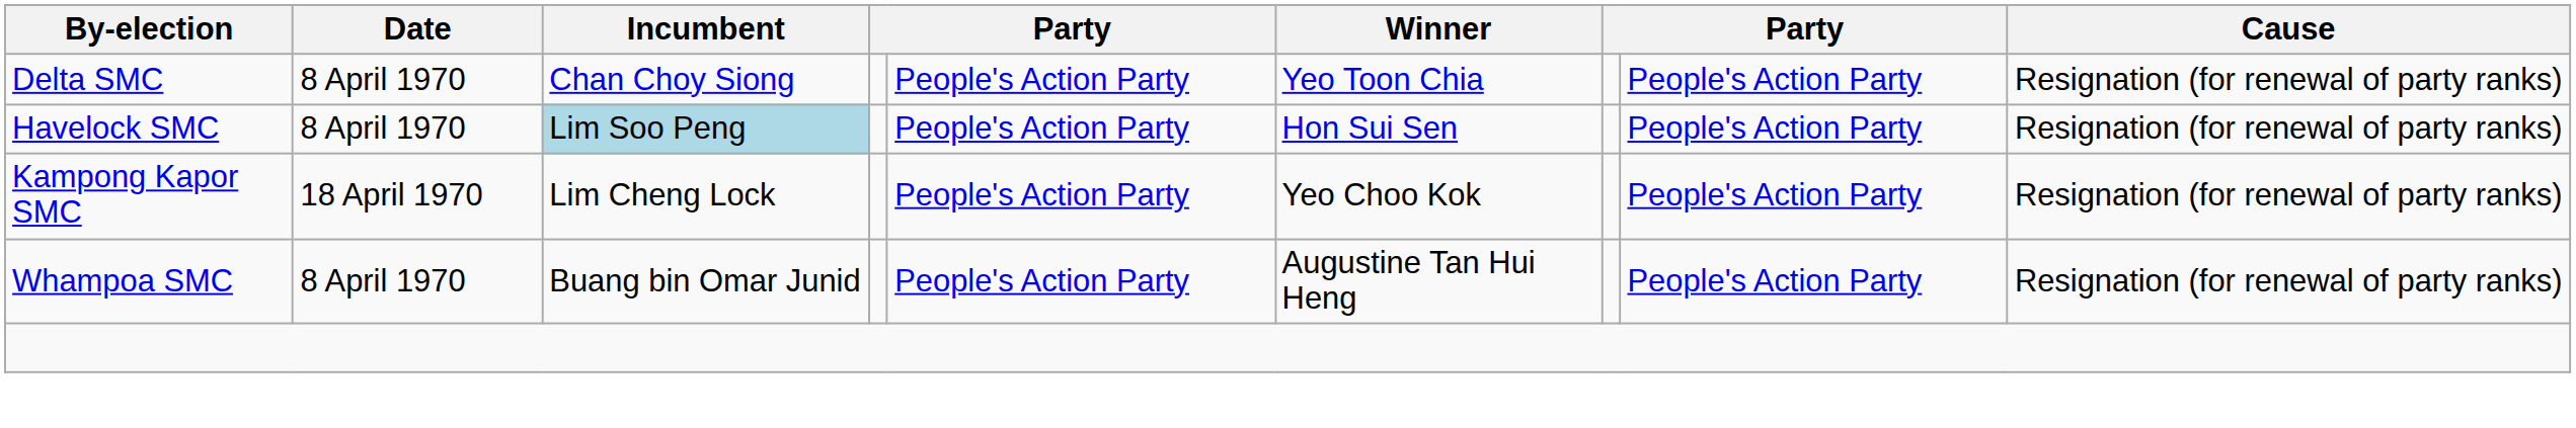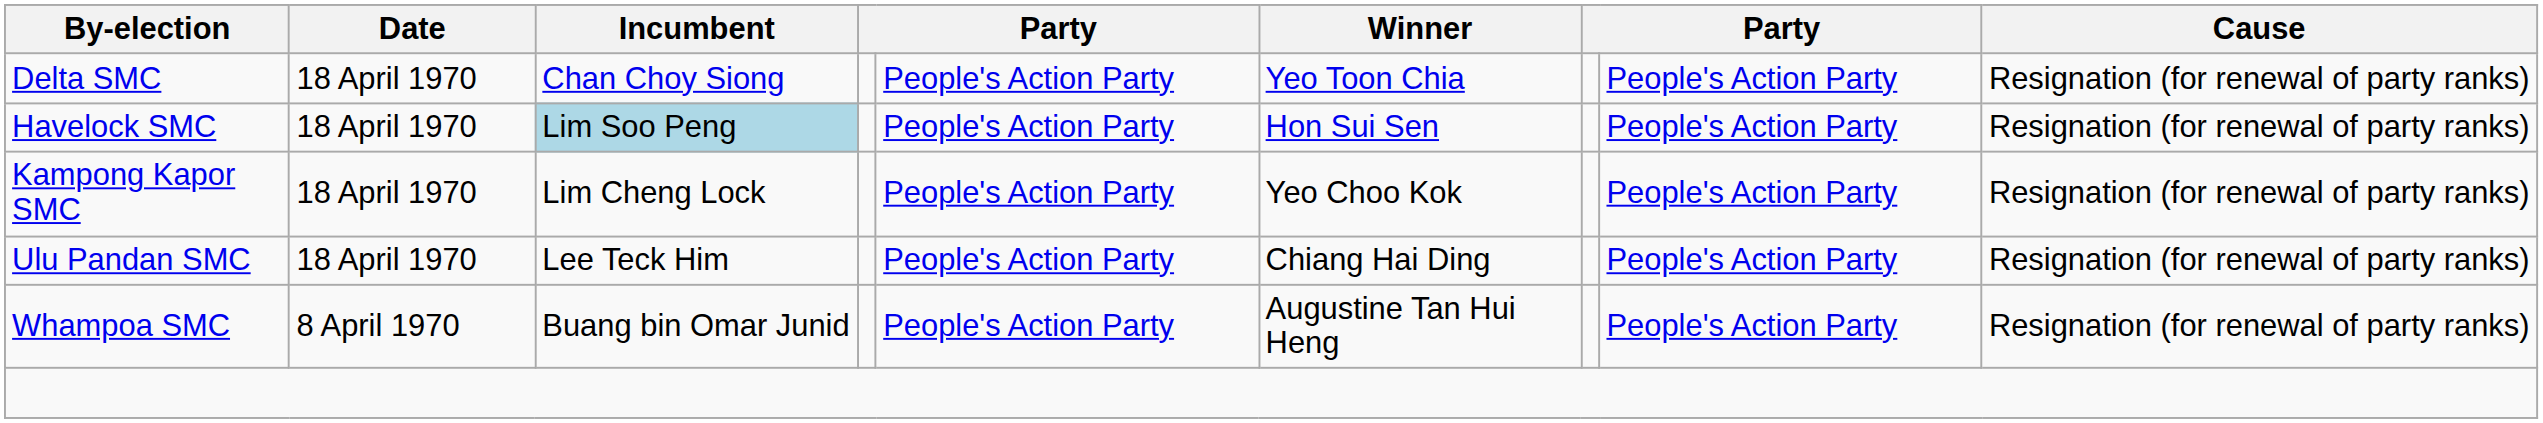Delta SMC | Date: 8 April 1970 -> 18 April 1970
Havelock SMC | Date: 8 April 1970 -> 18 April 1970
+ row: Ulu Pandan SMC | 18 April 1970 | Lee Teck Him | People's Action Party | Chiang Hai Ding | People's Action Party | Resignation (for renewal of party ranks)
